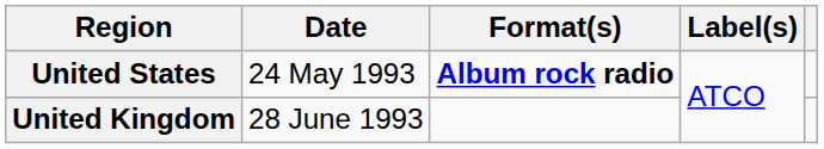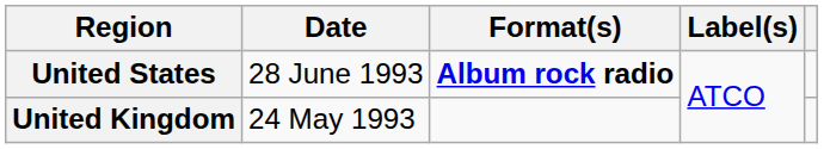United States | Date: 24 May 1993 -> 28 June 1993
United Kingdom | Date: 28 June 1993 -> 24 May 1993
